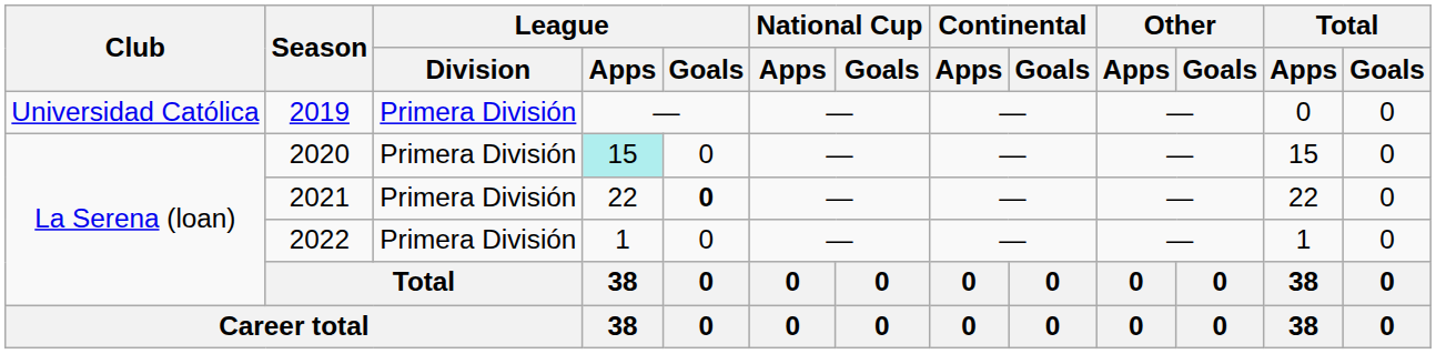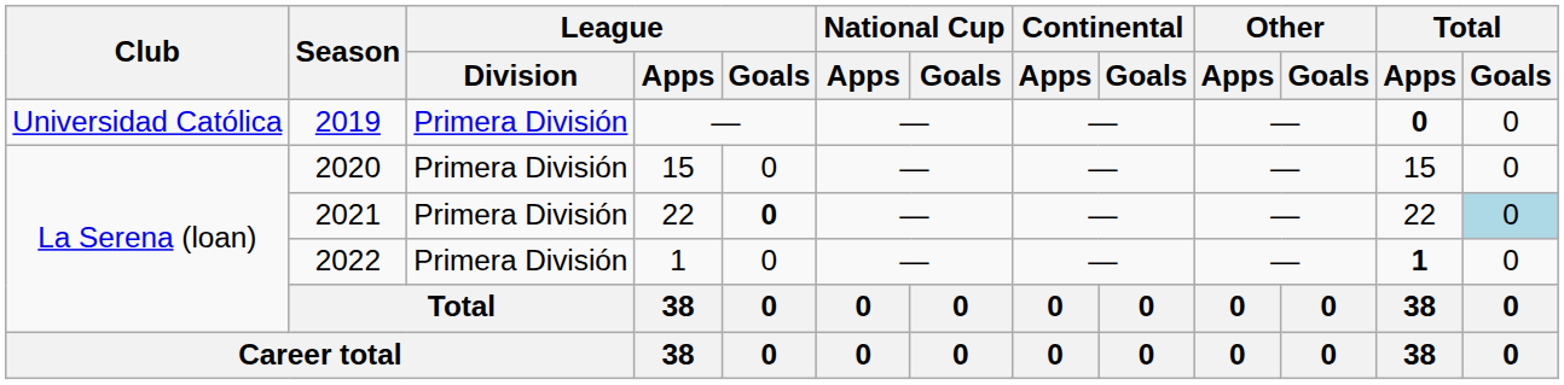2019 | Total / Apps: normal -> bold
2020 | League / Apps: paleturquoise background -> no background
2021 | Total / Goals: no background -> lightblue background
2022 | Total / Apps: normal -> bold
